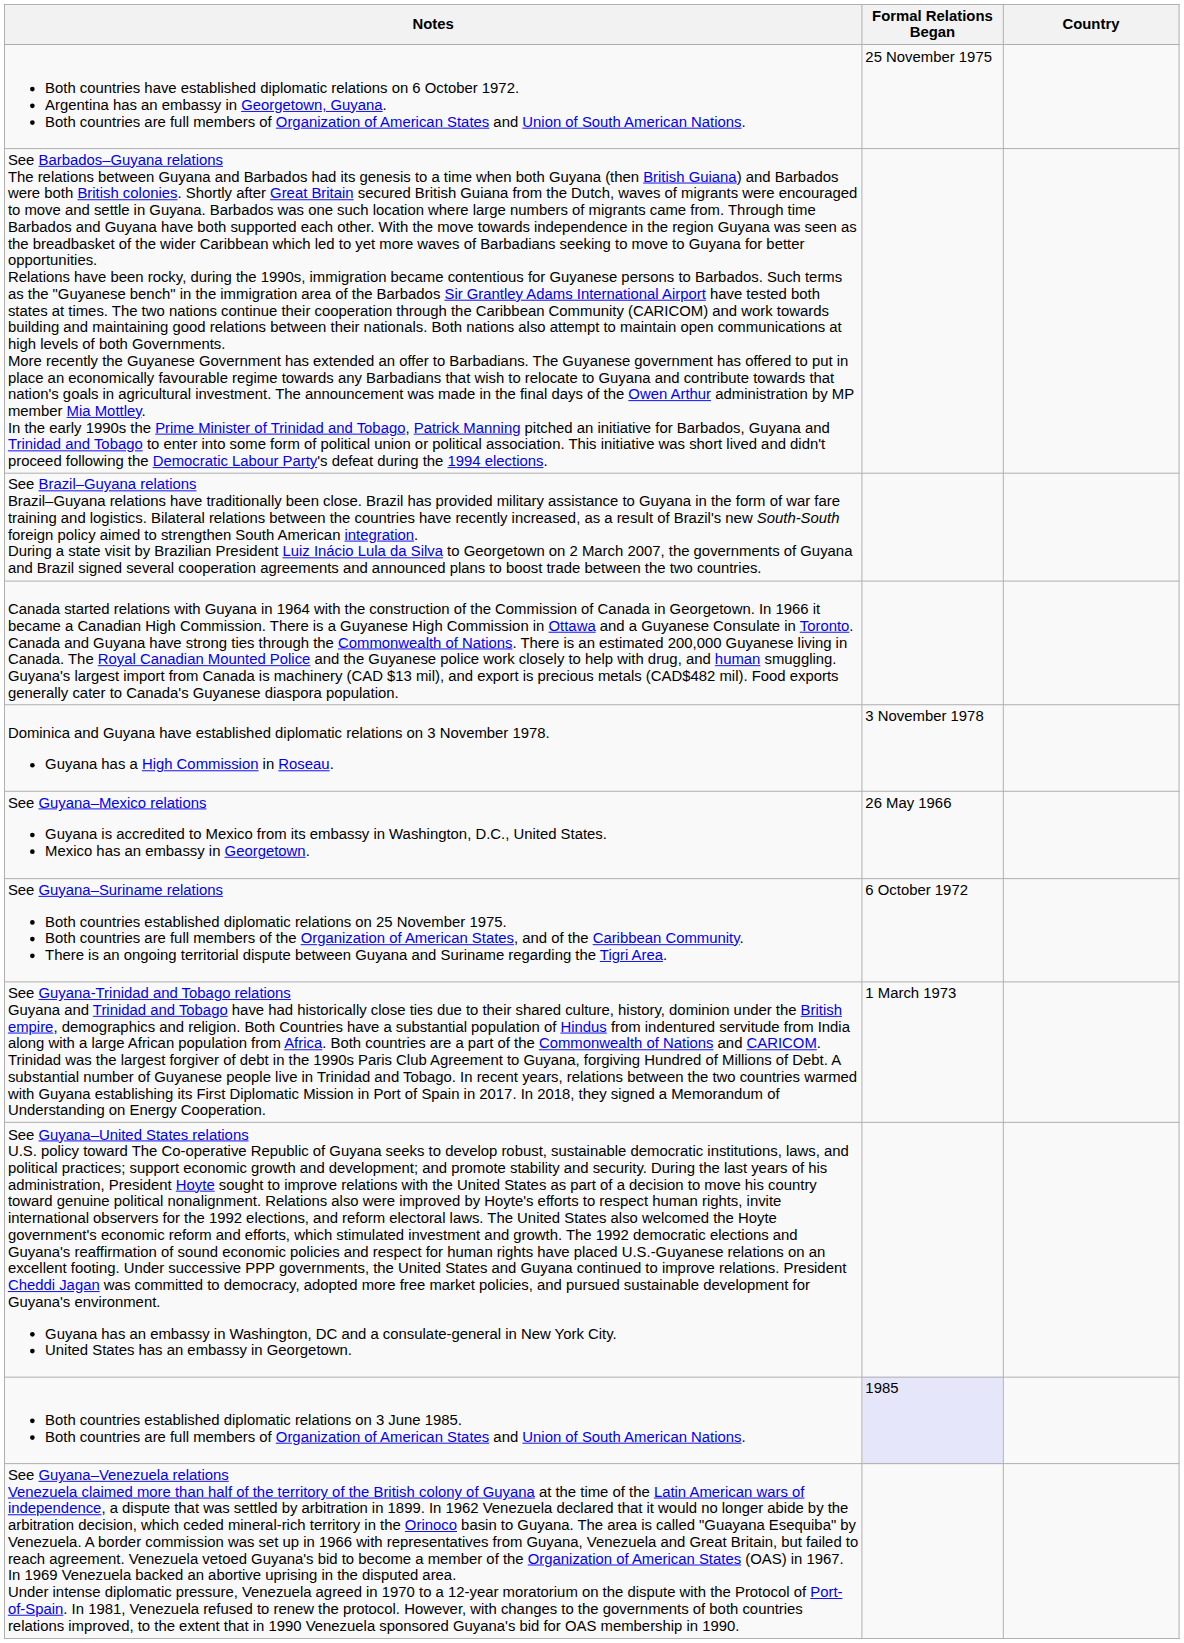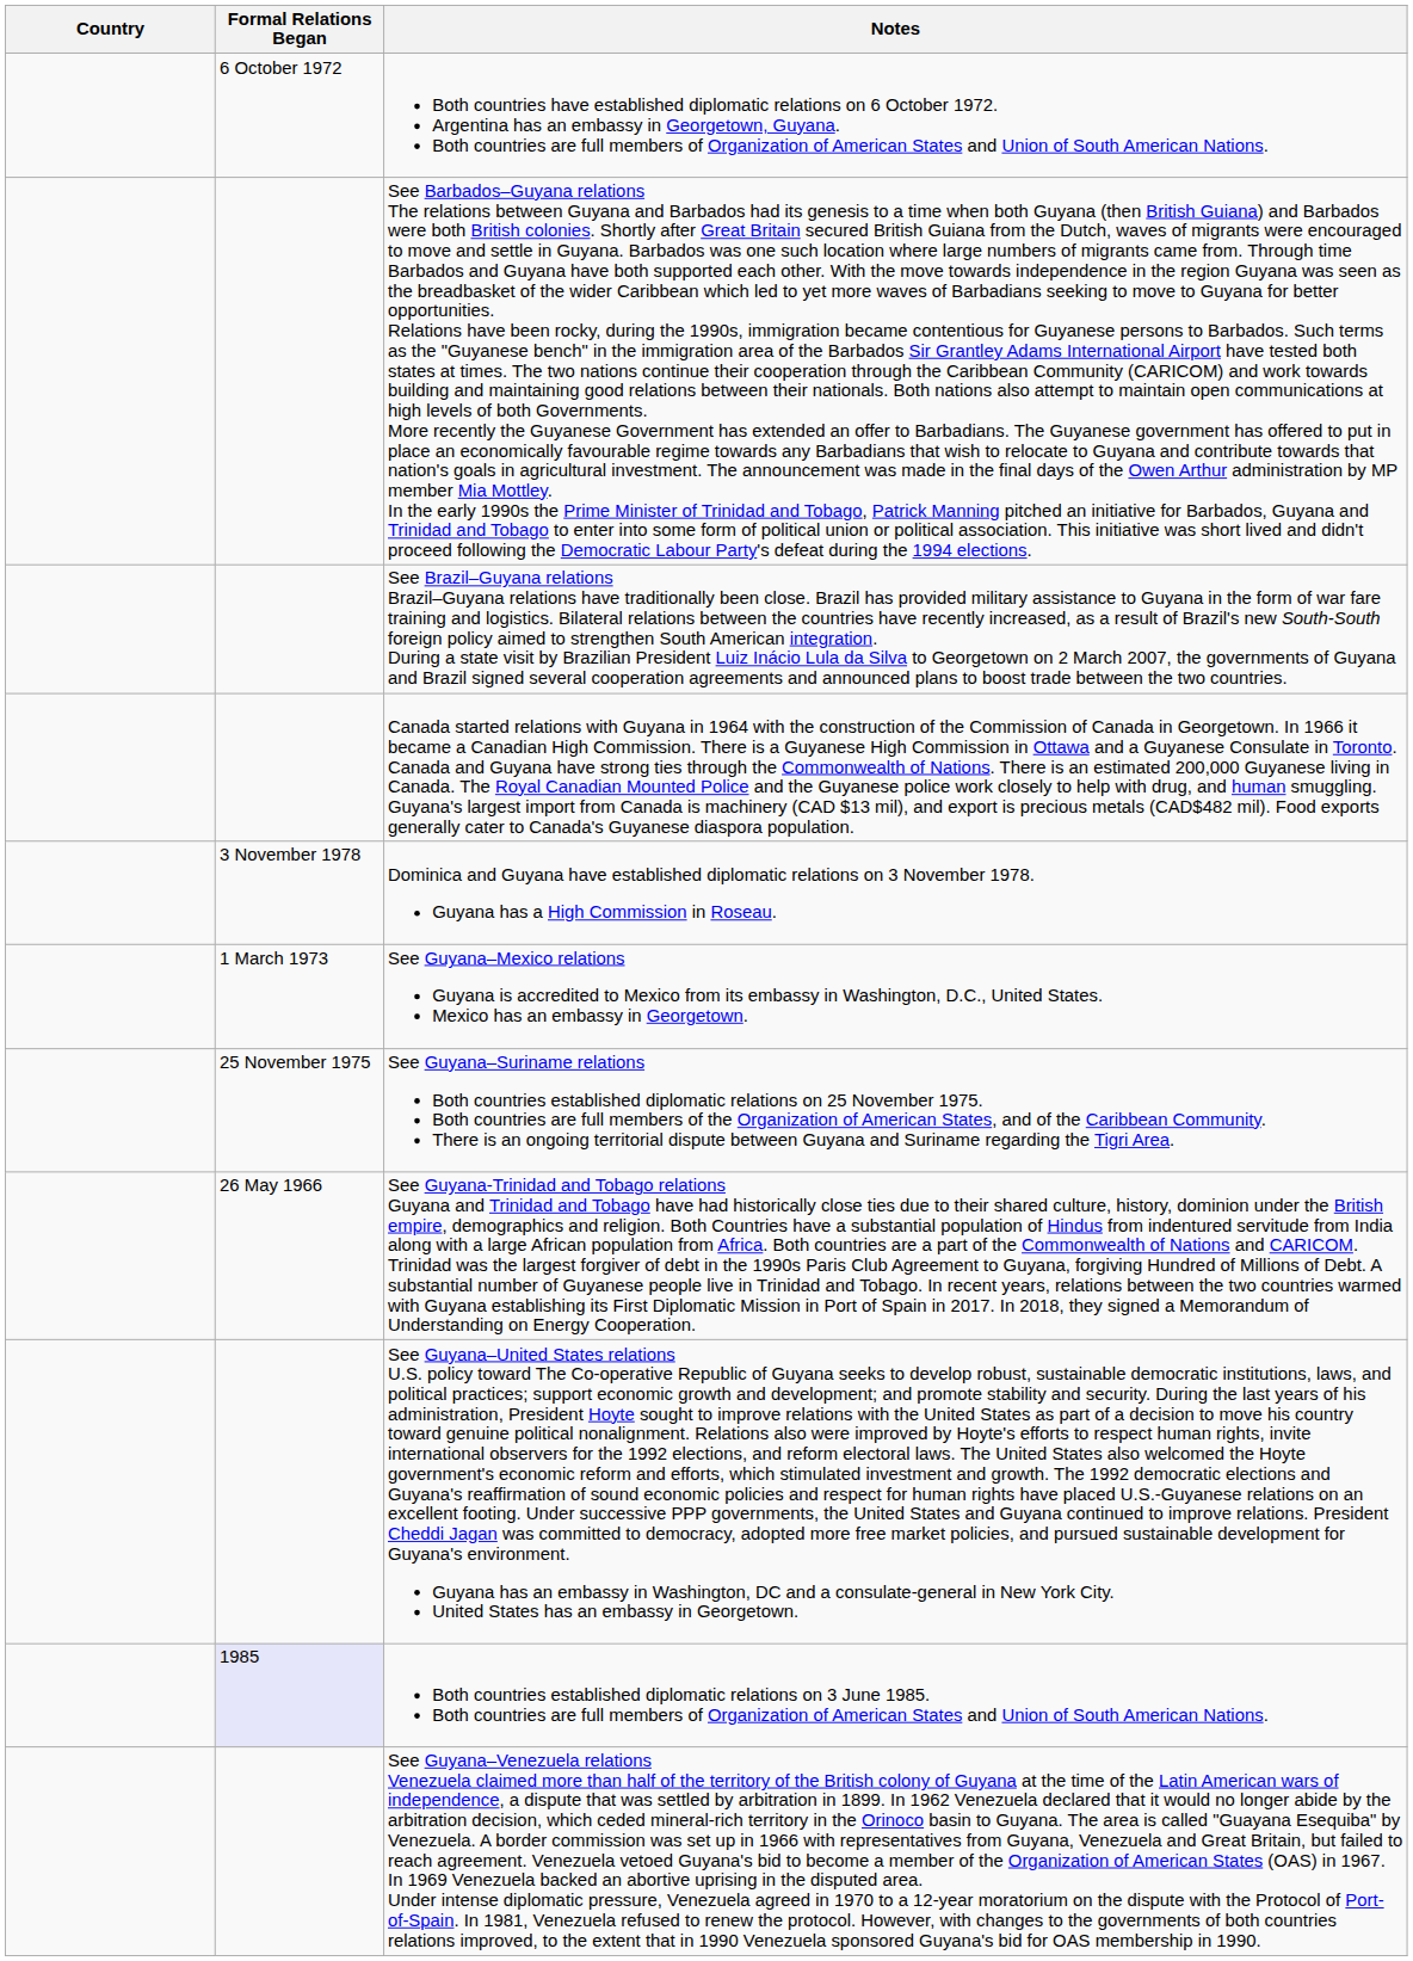columns swapped: Country <-> Notes
row 2 | Formal Relations Began: 25 November 1975 -> 6 October 1972
row 7 | Formal Relations Began: 26 May 1966 -> 1 March 1973
row 8 | Formal Relations Began: 6 October 1972 -> 25 November 1975
row 9 | Formal Relations Began: 1 March 1973 -> 26 May 1966
